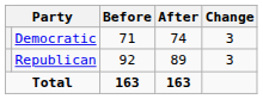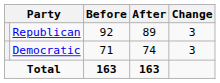rows swapped: Republican <-> Democratic
